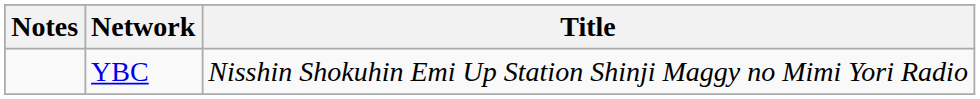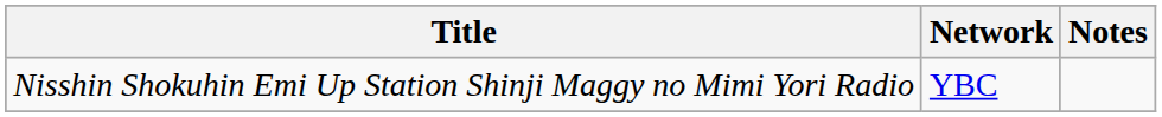columns swapped: Title <-> Notes
